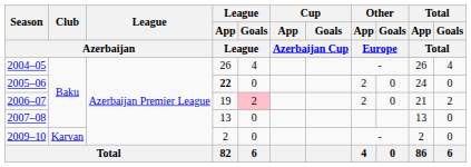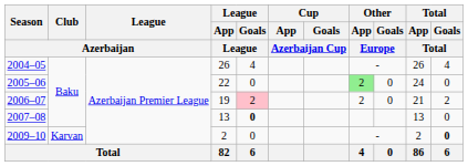2005–06 | League / App / League: bold -> normal
2005–06 | Other / App / Europe: no background -> lightgreen background
2007–08 | League / Goals / League: normal -> bold
2009–10 | Total / Goals / Total: normal -> bold
